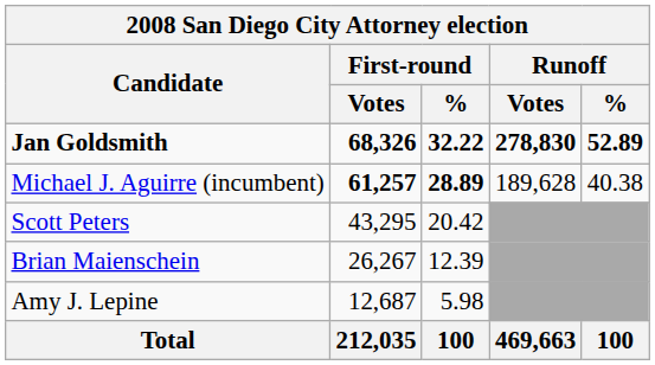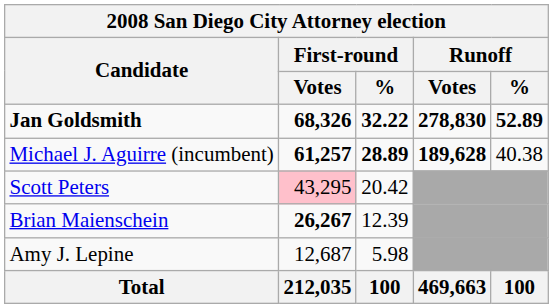Michael J. Aguirre (incumbent) | Runoff / Votes: normal -> bold
Scott Peters | First-round / Votes: no background -> pink background
Brian Maienschein | First-round / Votes: normal -> bold
